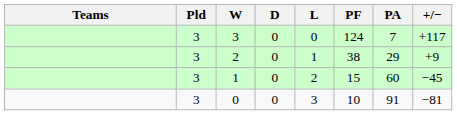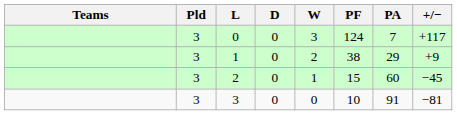columns swapped: W <-> L
